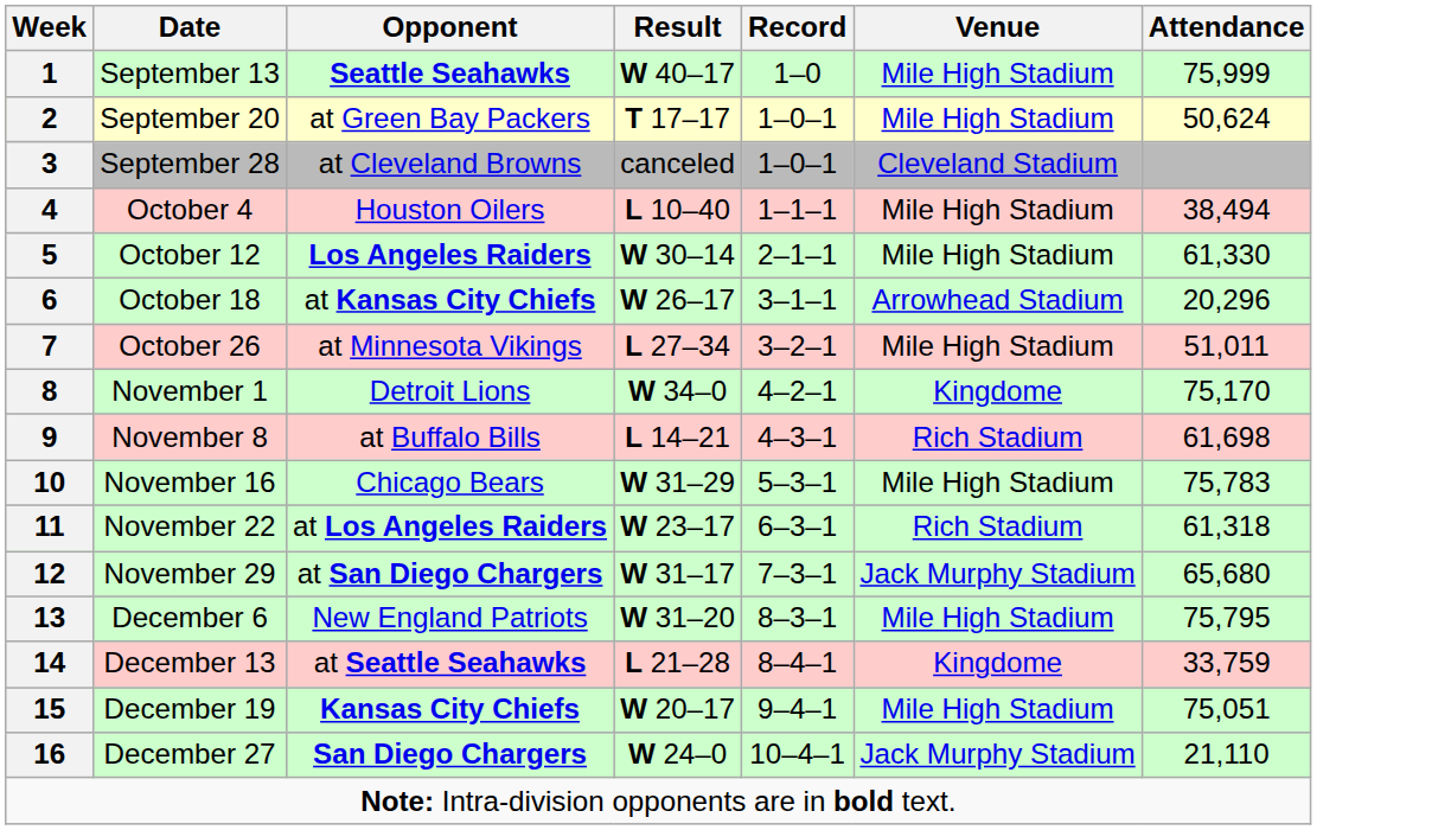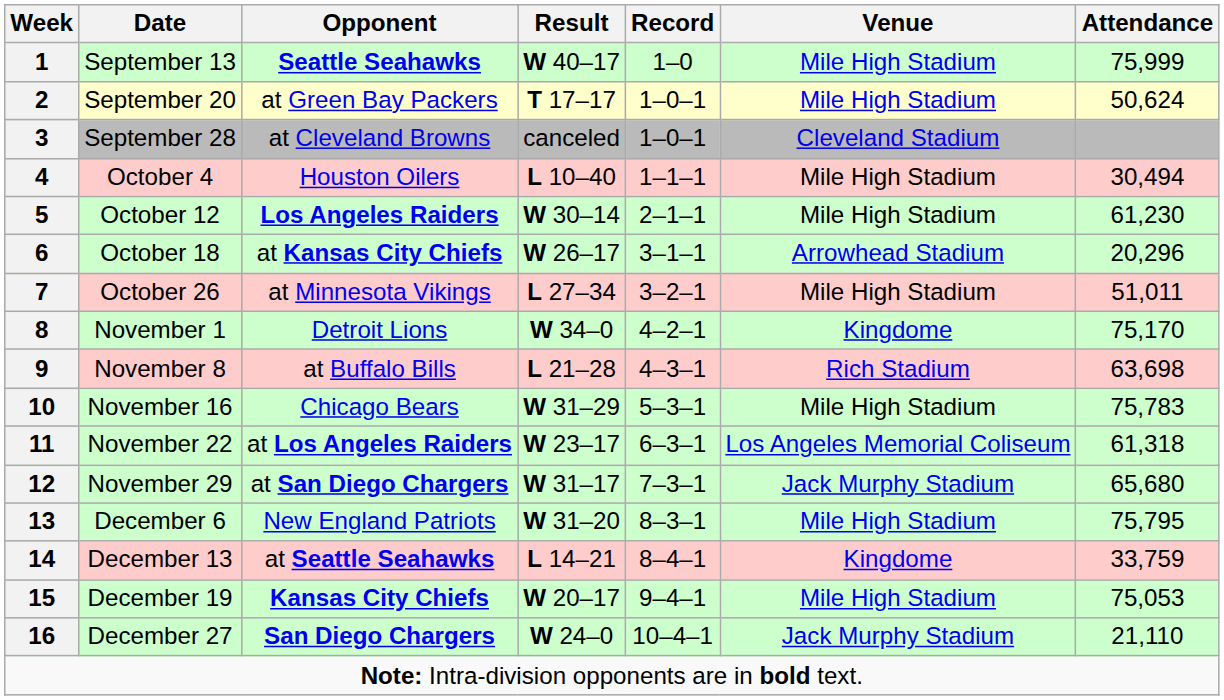4 | Attendance: 38,494 -> 30,494
5 | Attendance: 61,330 -> 61,230
9 | Result: L 14–21 -> L 21–28
9 | Attendance: 61,698 -> 63,698
11 | Venue: Rich Stadium -> Los Angeles Memorial Coliseum
14 | Result: L 21–28 -> L 14–21
15 | Attendance: 75,051 -> 75,053
